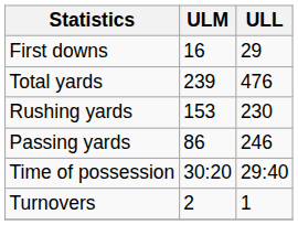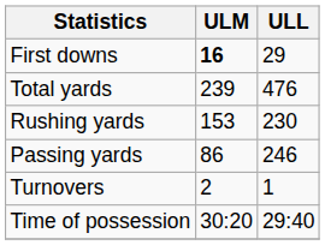First downs | ULM: normal -> bold
rows swapped: Turnovers <-> Time of possession
